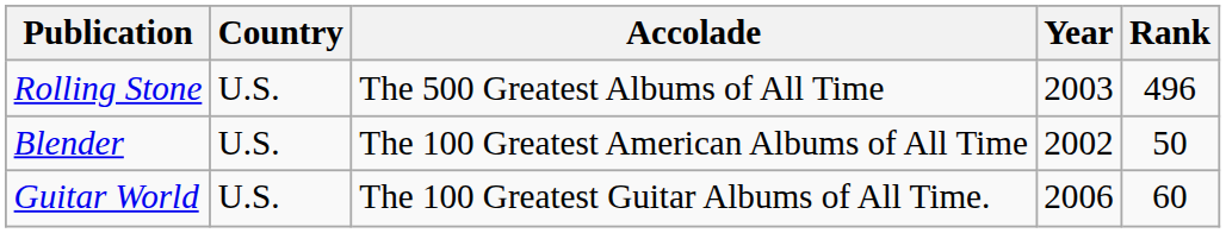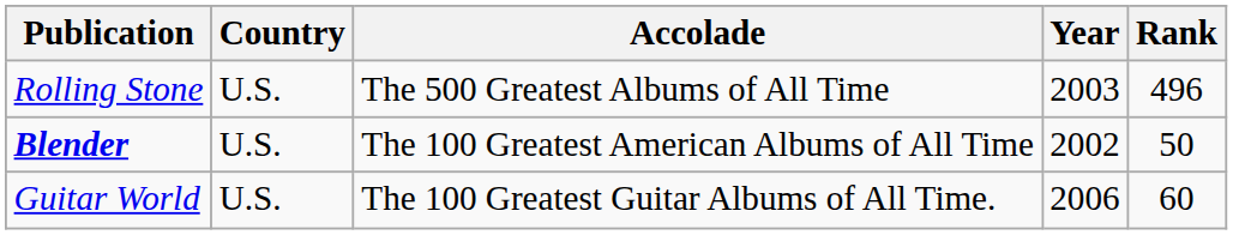row 3 | Publication: normal -> bold
